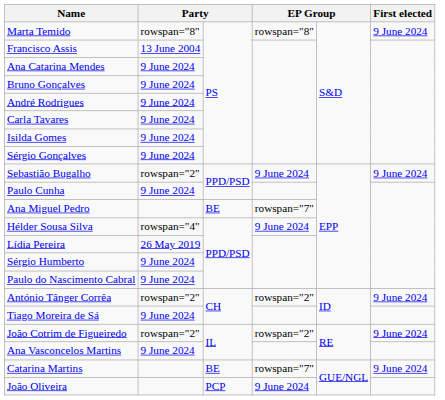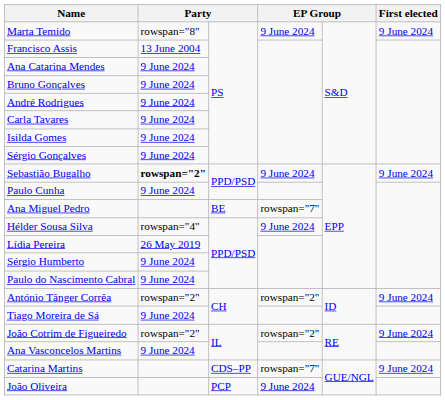Marta Temido | column 4: rowspan="8" -> 9 June 2024
Sebastião Bugalho | column 2: normal -> bold
Catarina Martins | column 3: BE -> CDS–PP
